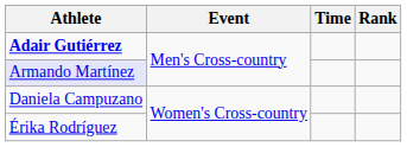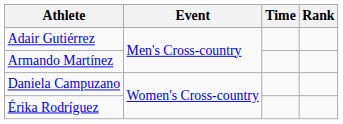Adair Gutiérrez | Athlete: bold -> normal
Armando Martínez | Athlete: lavender background -> no background
